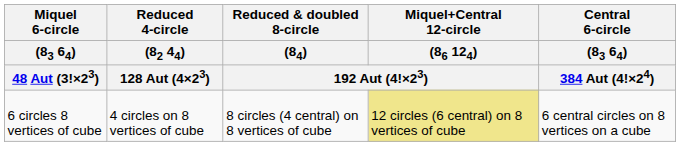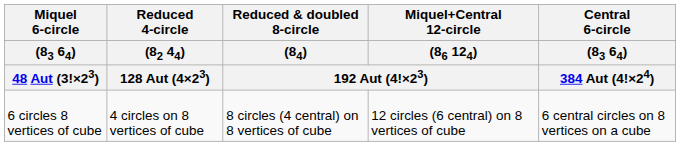6 circles 8 vertices of cube | Miquel+Central 12-circle / (86 124) / 192 Aut (4!×23): khaki background -> no background
